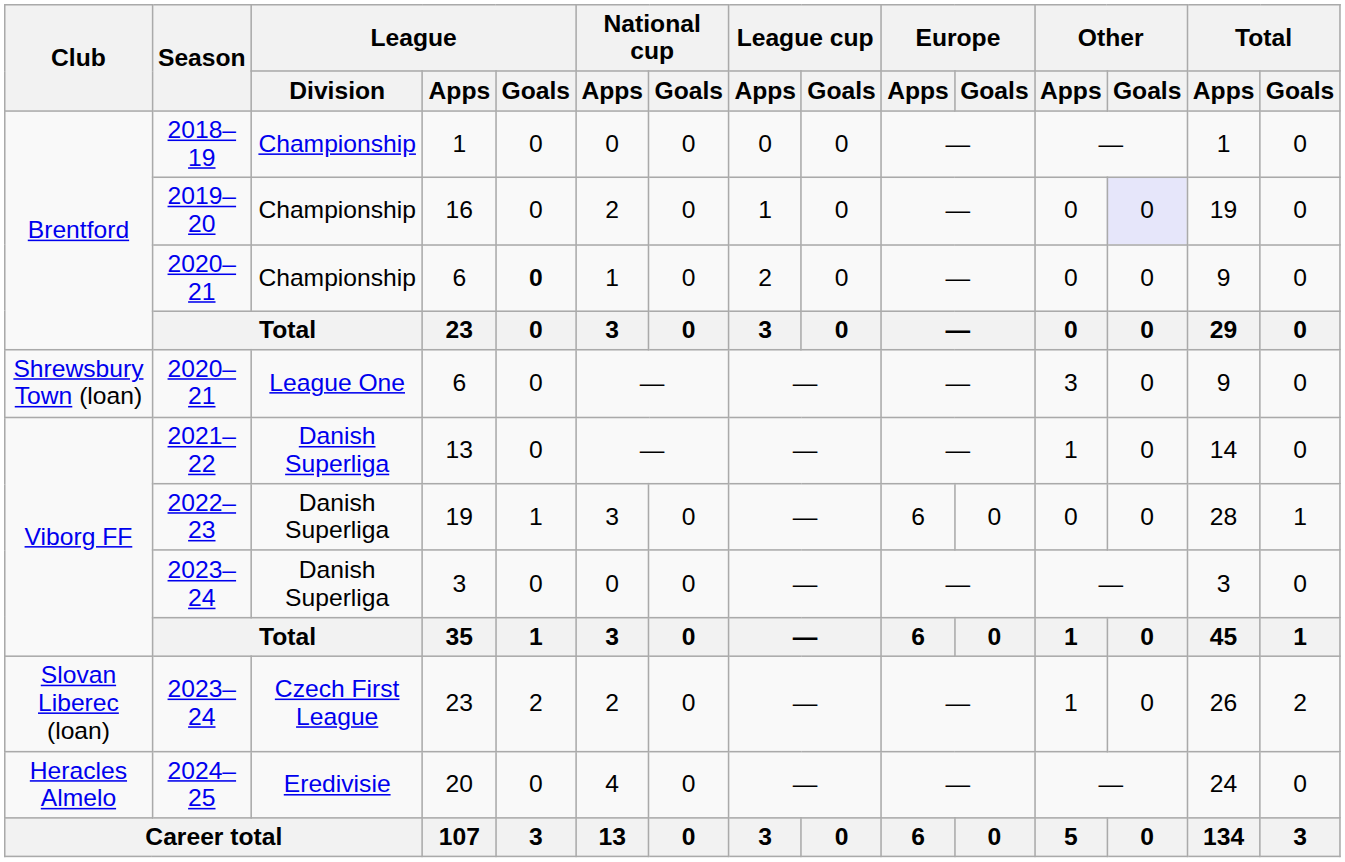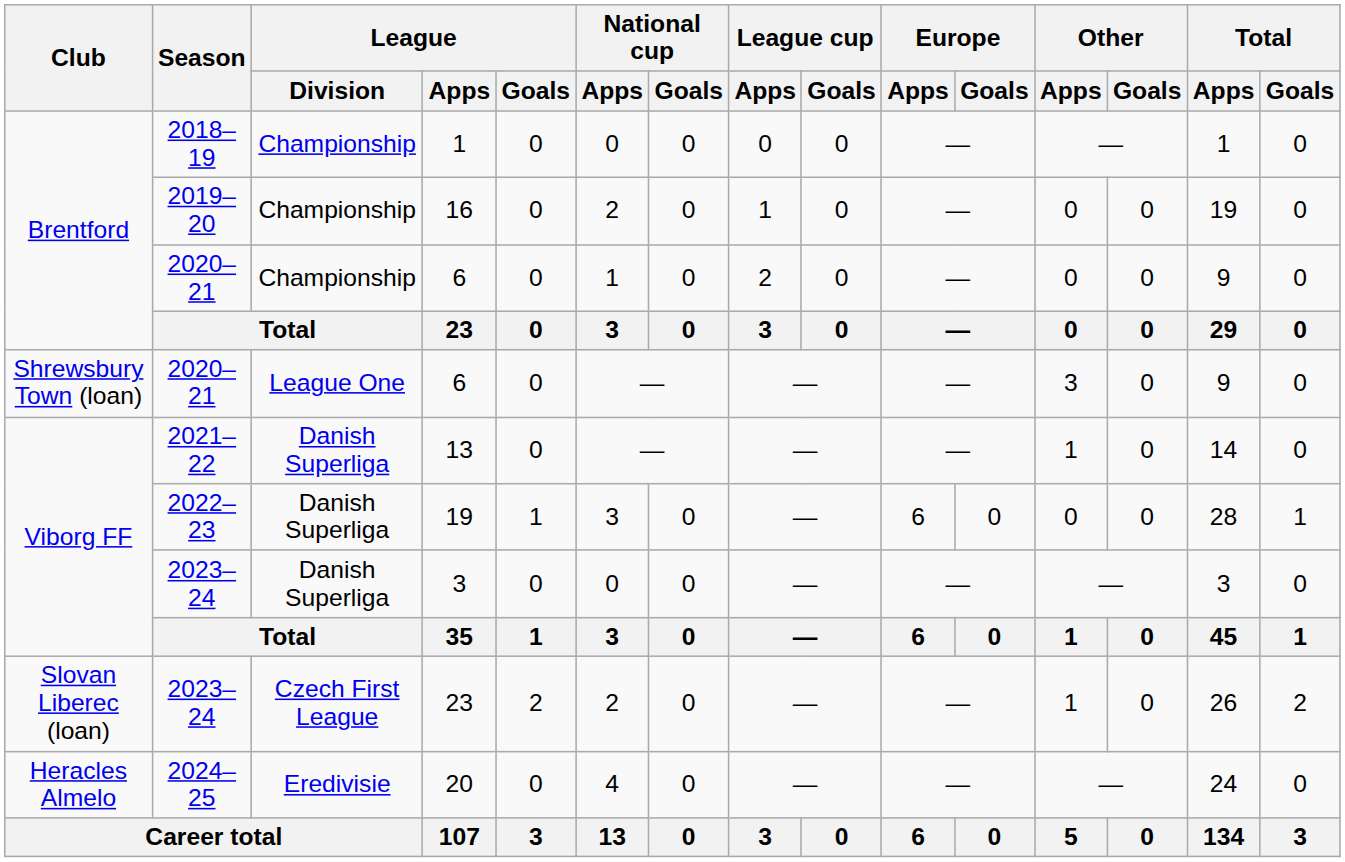16 | Other / Goals: lavender background -> no background
Brentford / 6 | League / Goals: bold -> normal
